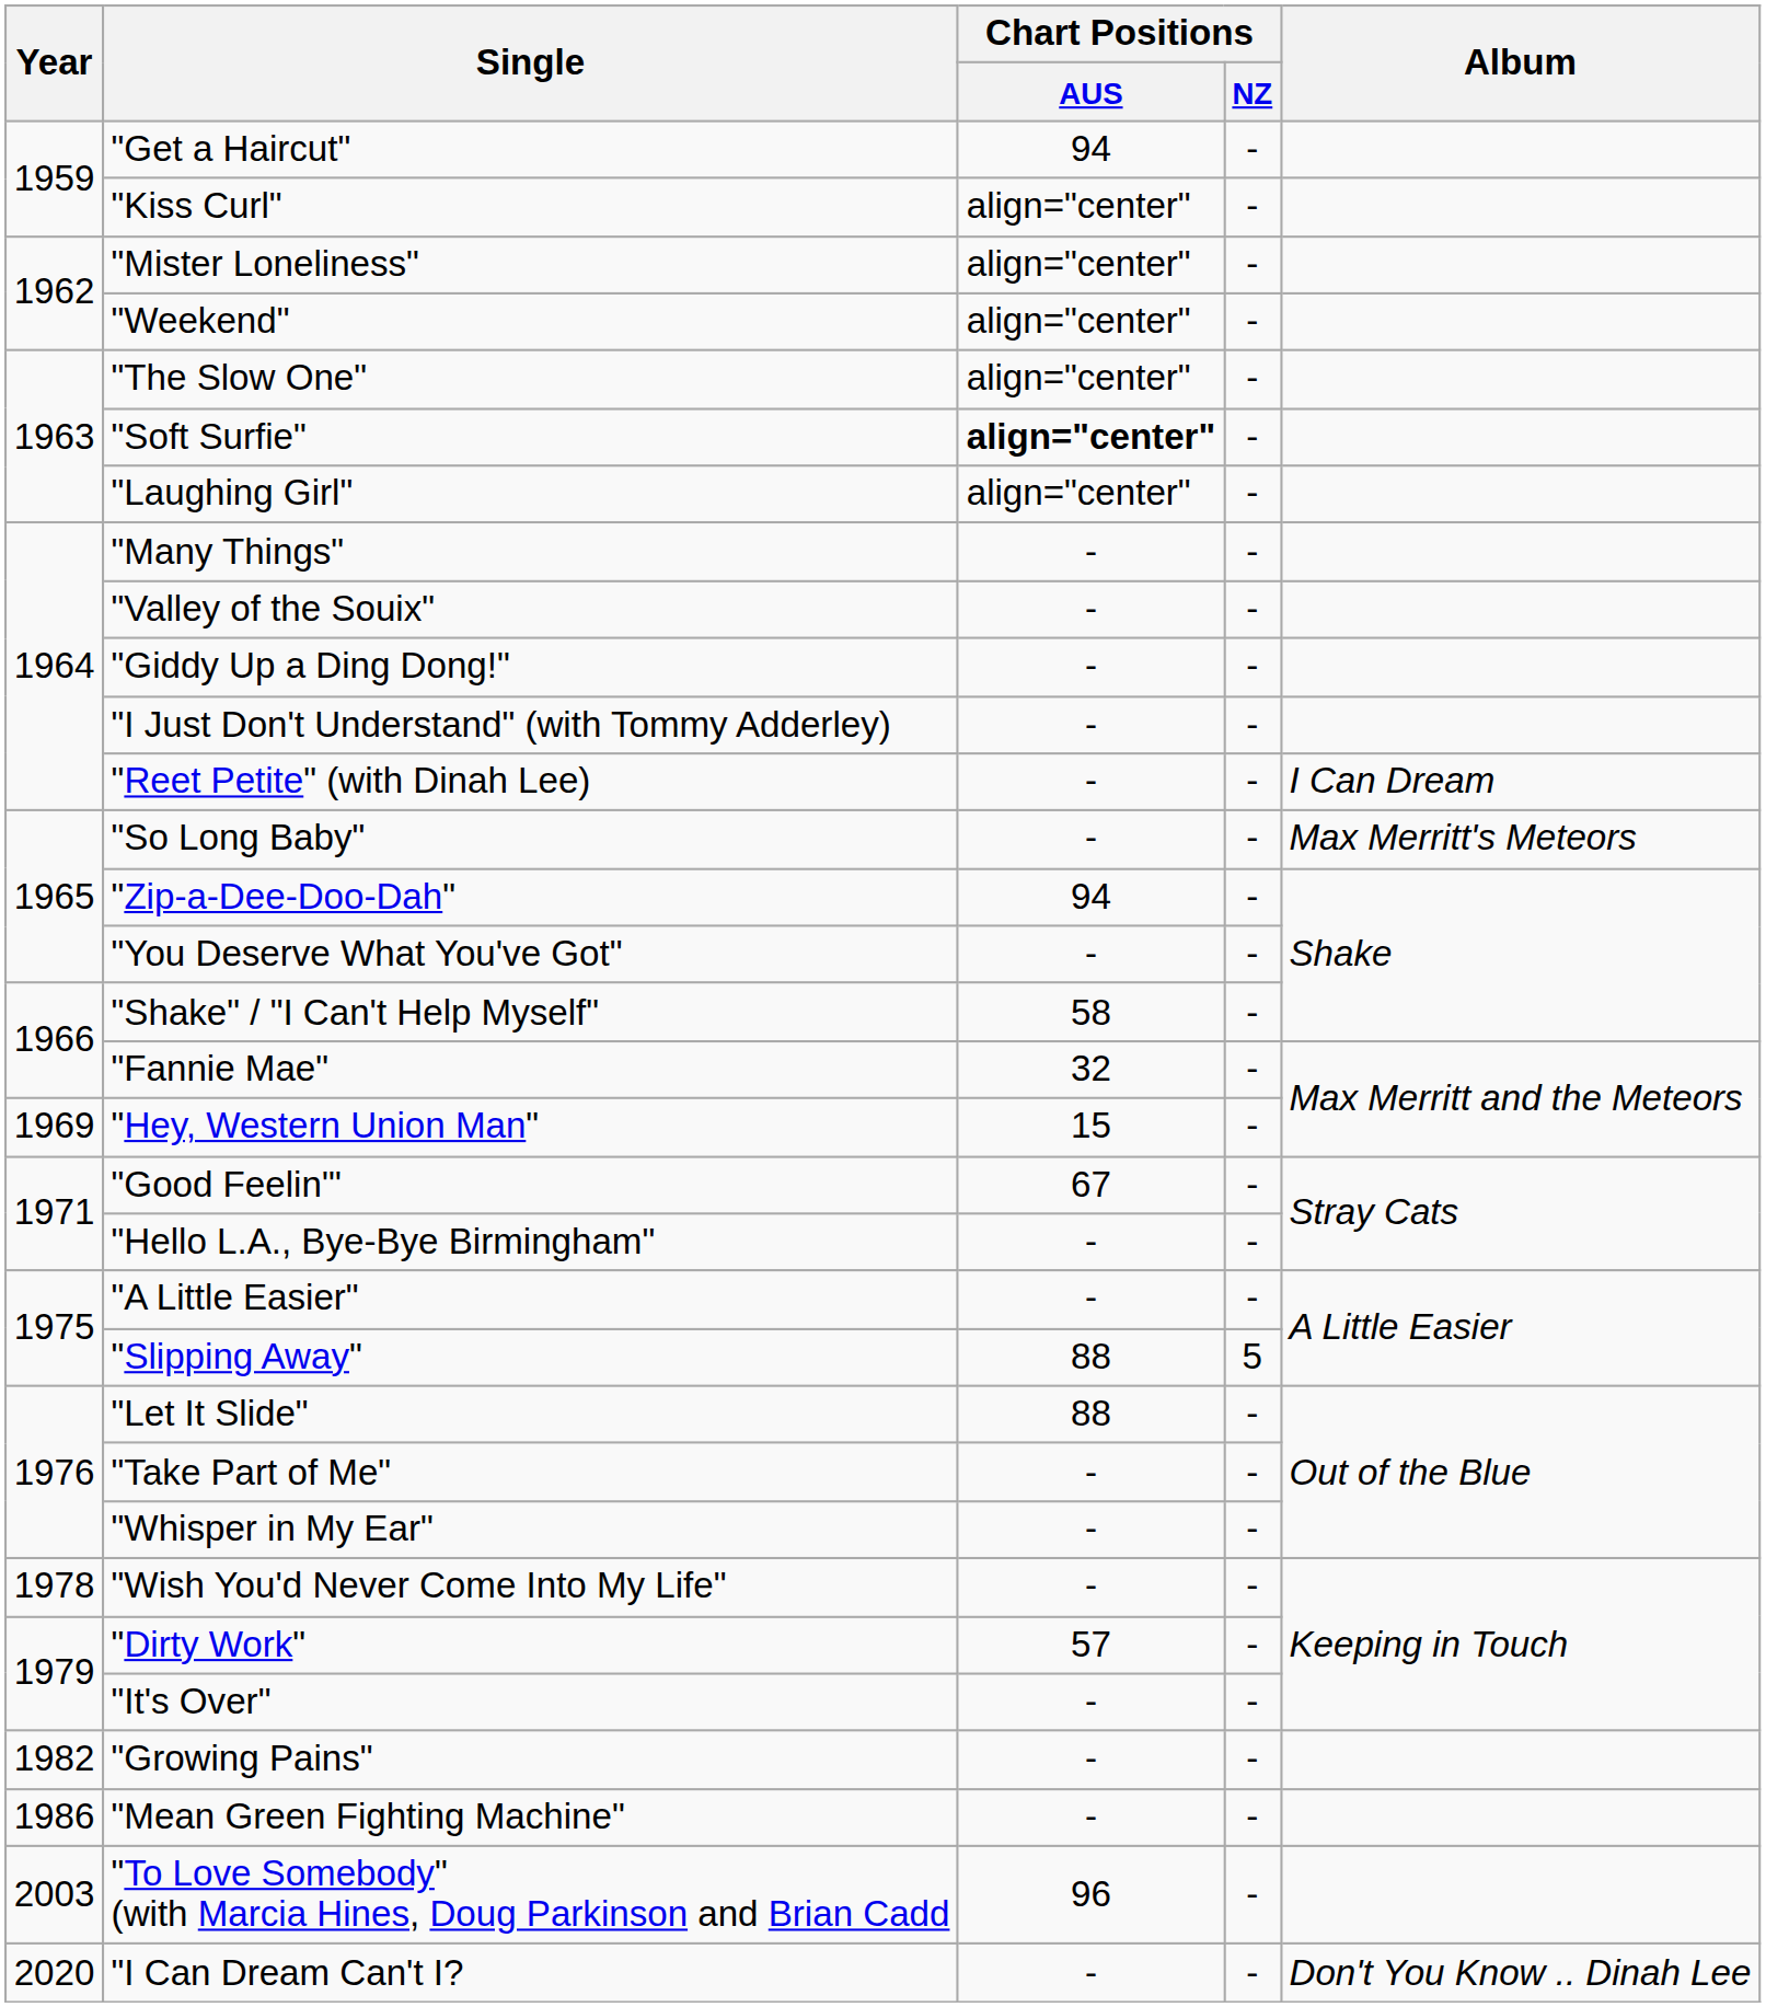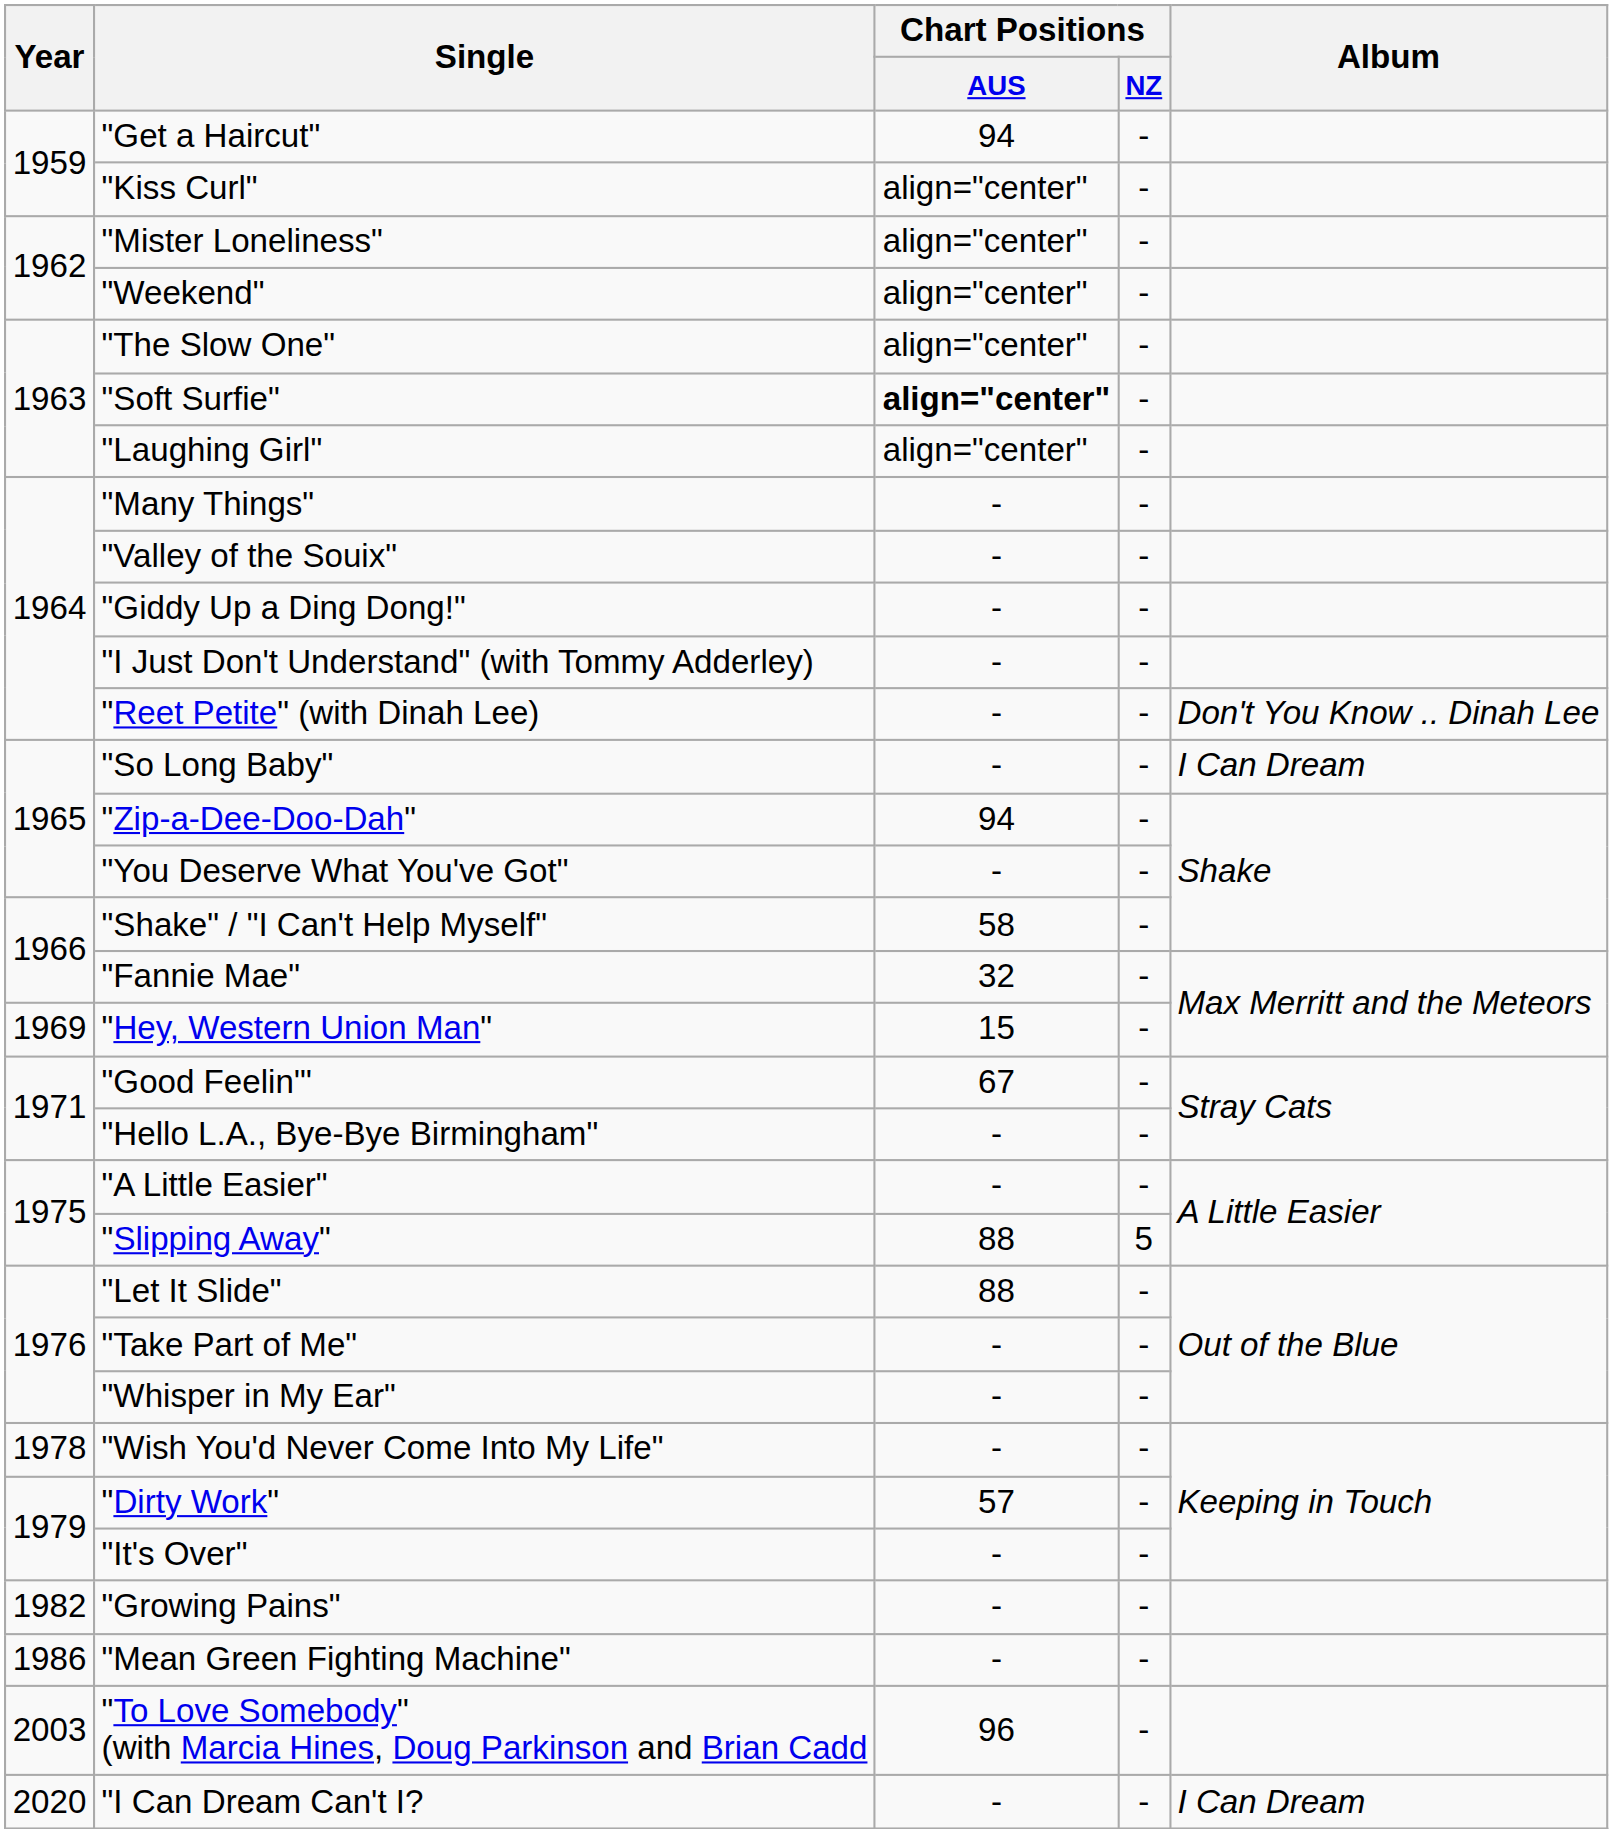"Reet Petite" (with Dinah Lee) | Album: I Can Dream -> Don't You Know .. Dinah Lee
"So Long Baby" | Album: Max Merritt's Meteors -> I Can Dream
"I Can Dream Can't I? | Album: Don't You Know .. Dinah Lee -> I Can Dream
